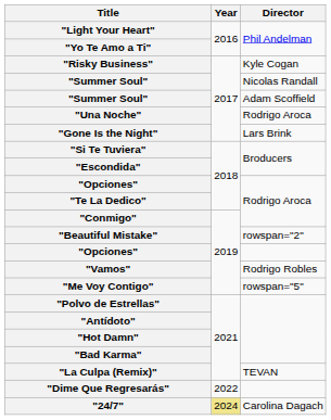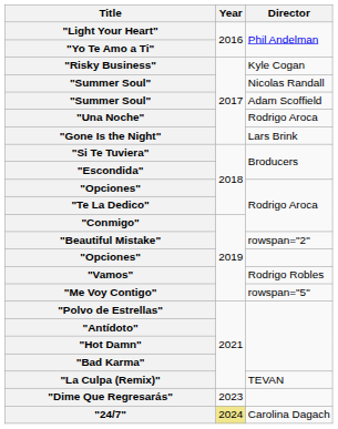"Dime Que Regresarás" | Year: 2022 -> 2023
